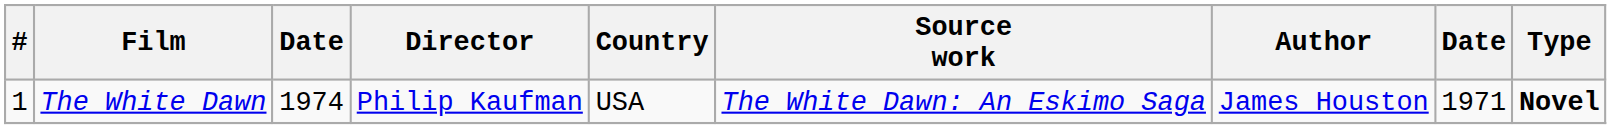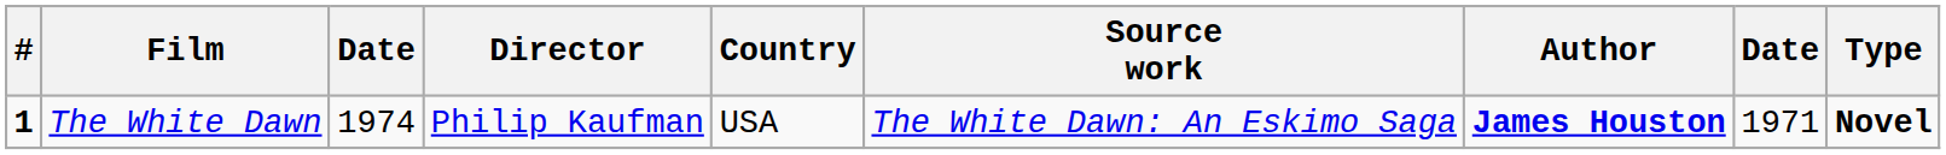The White Dawn | #: normal -> bold
The White Dawn | Author: normal -> bold
